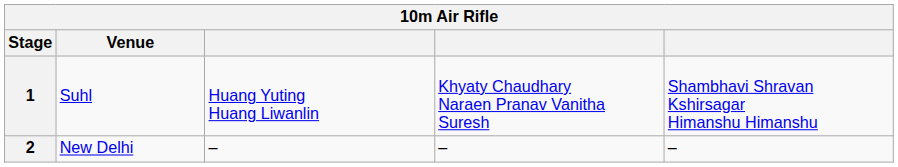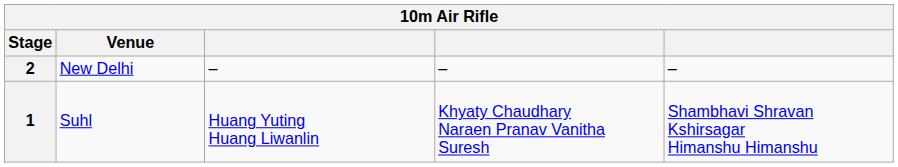rows swapped: 1 <-> 2
